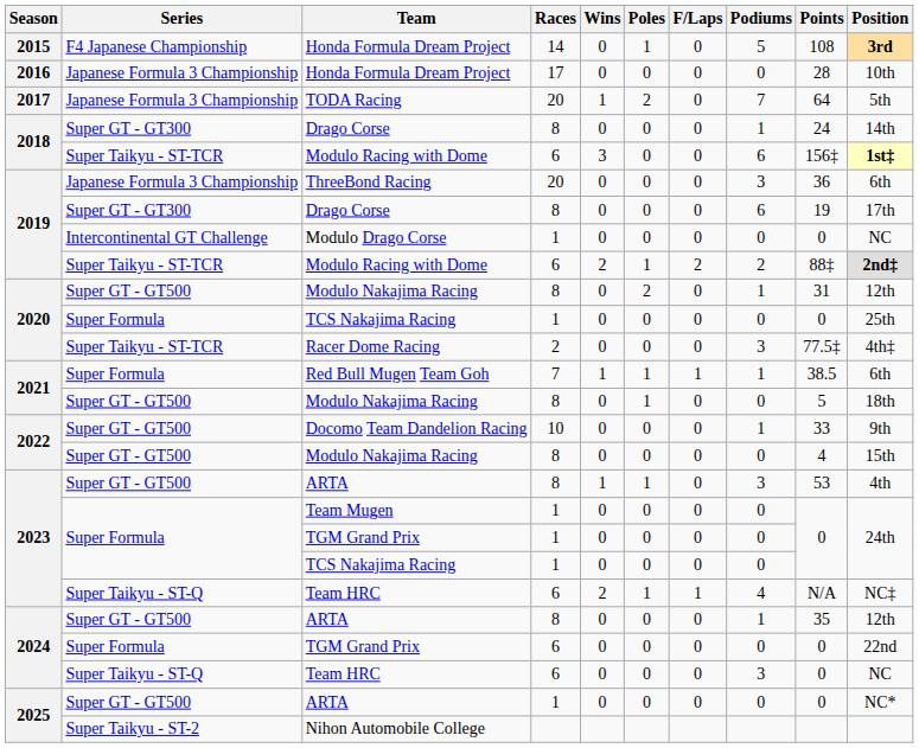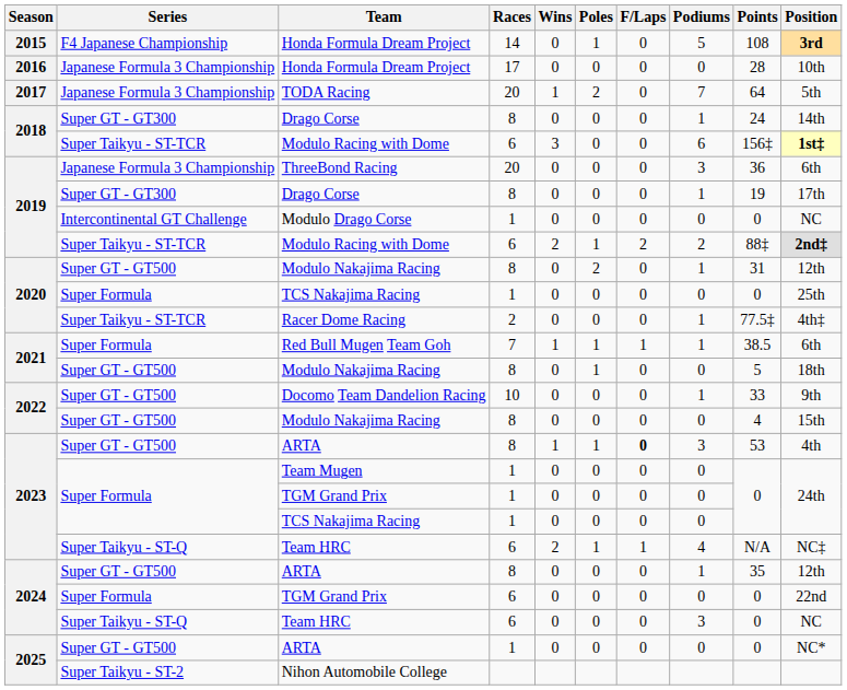2019 / Drago Corse | Podiums: 6 -> 1
Racer Dome Racing | Podiums: 3 -> 1
2023 / ARTA | F/Laps: normal -> bold
